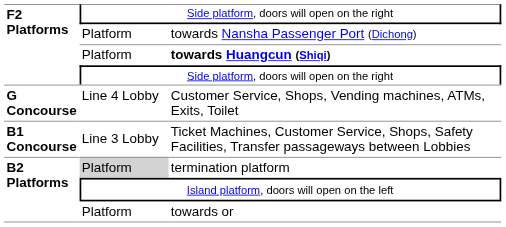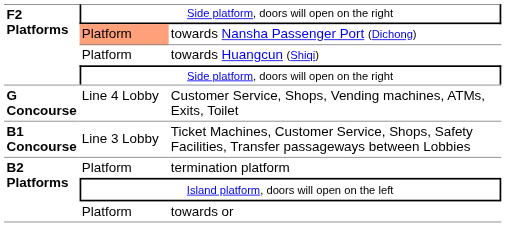towards Nansha Passenger Port (Dichong) | column 2: no background -> lightsalmon background
towards Huangcun (Shiqi) | column 3: bold -> normal
termination platform | column 2: lightgrey background -> no background
